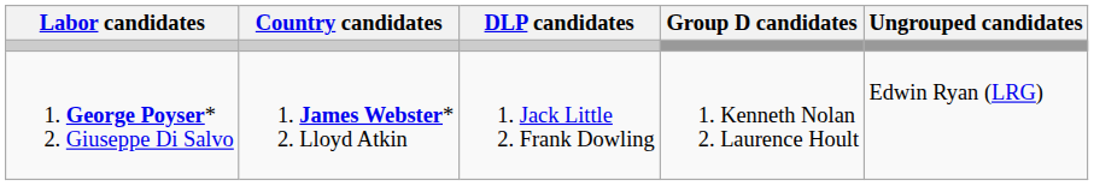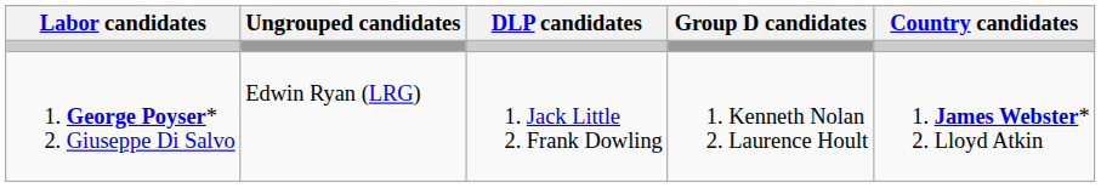columns swapped: Country candidates <-> Ungrouped candidates
